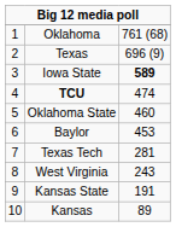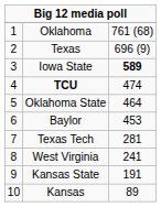Oklahoma State | column 3: 460 -> 464
West Virginia | column 3: 243 -> 241
